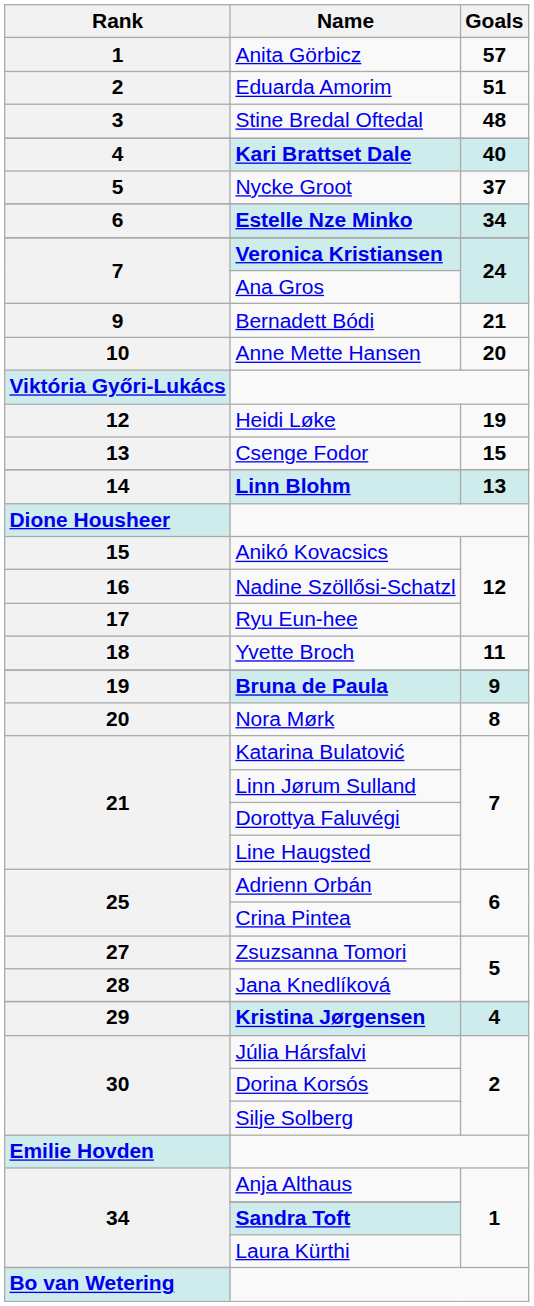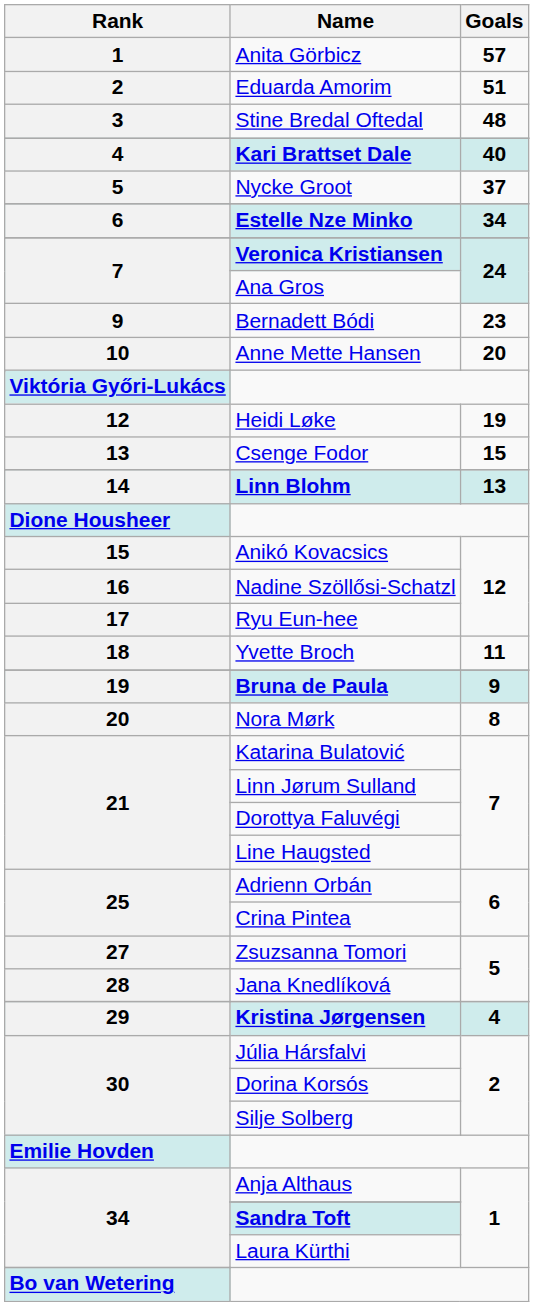Bernadett Bódi | Goals: 21 -> 23
